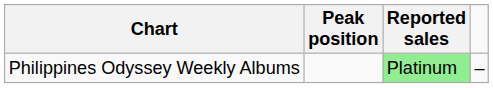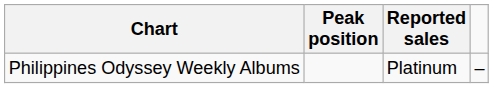Philippines Odyssey Weekly Albums | Reported sales: lightgreen background -> no background
